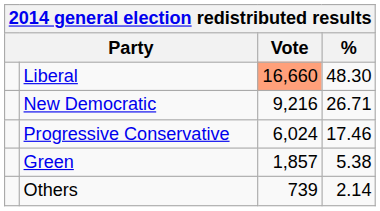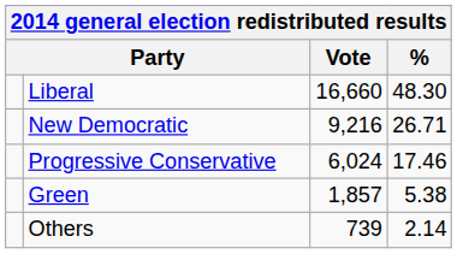Liberal | Vote: lightsalmon background -> no background
